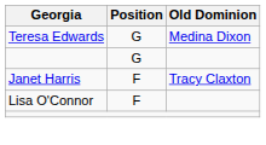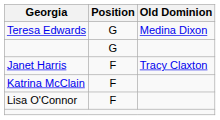+ row: Katrina McClain | F
